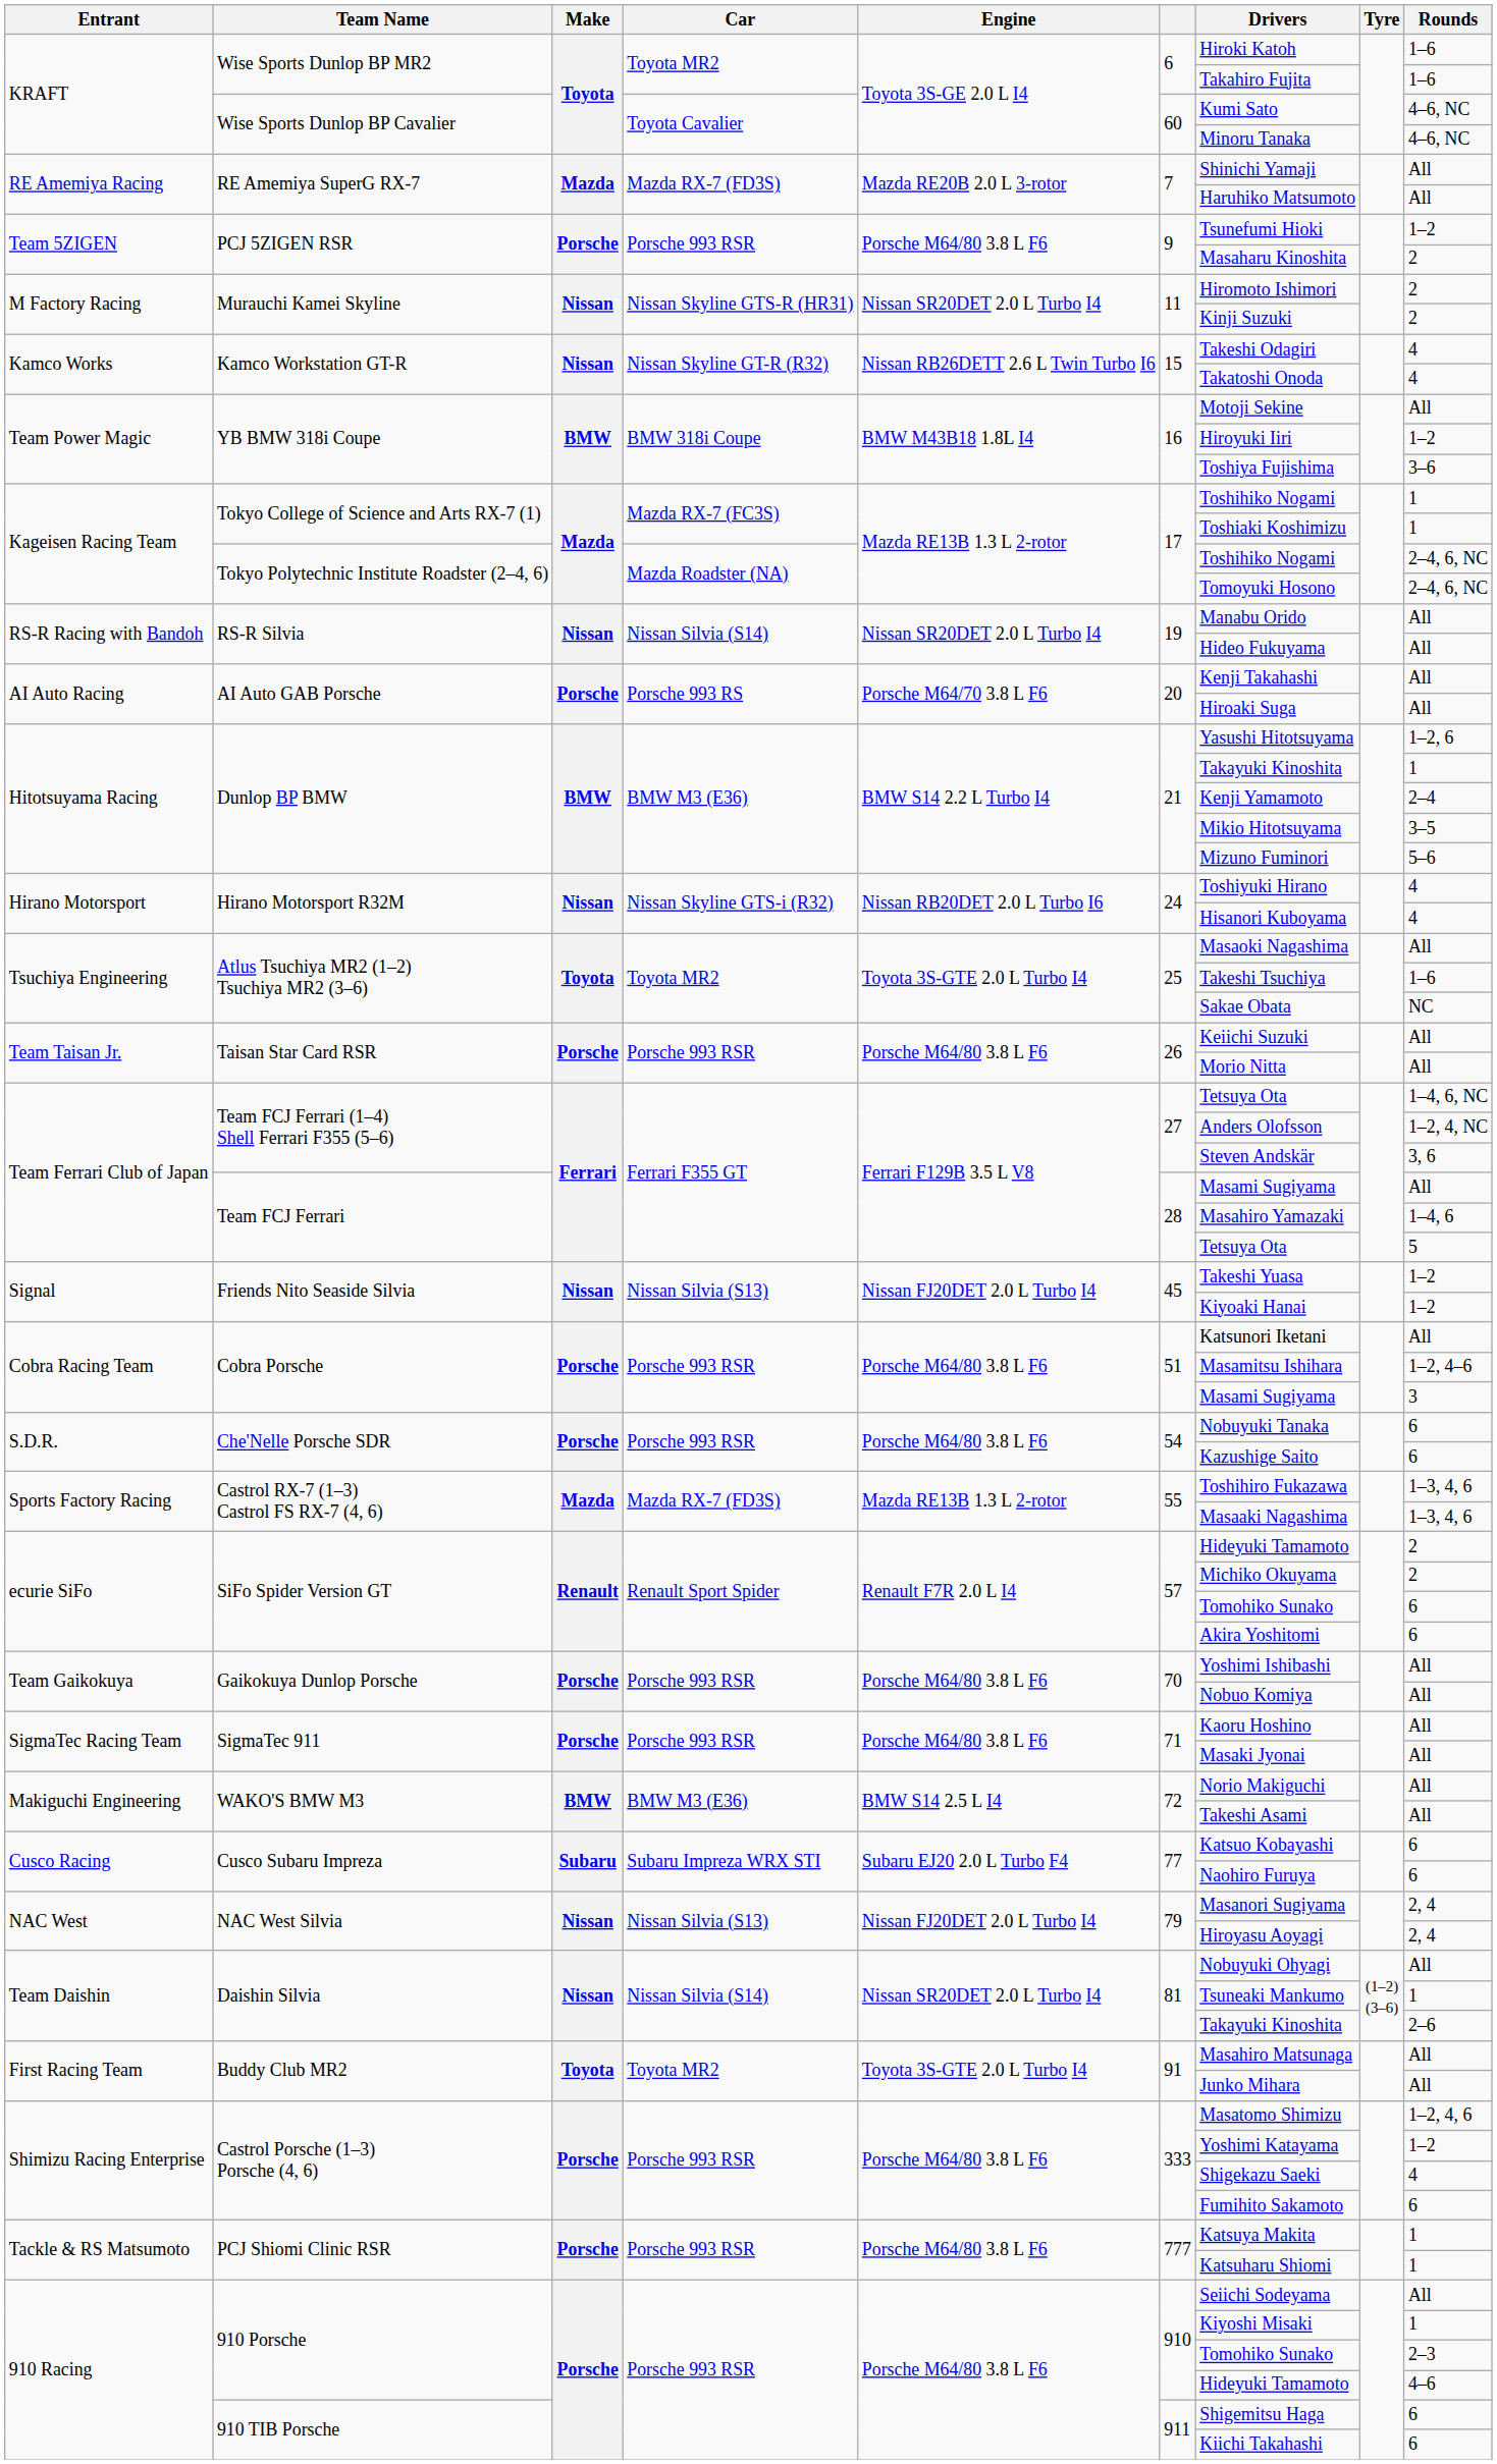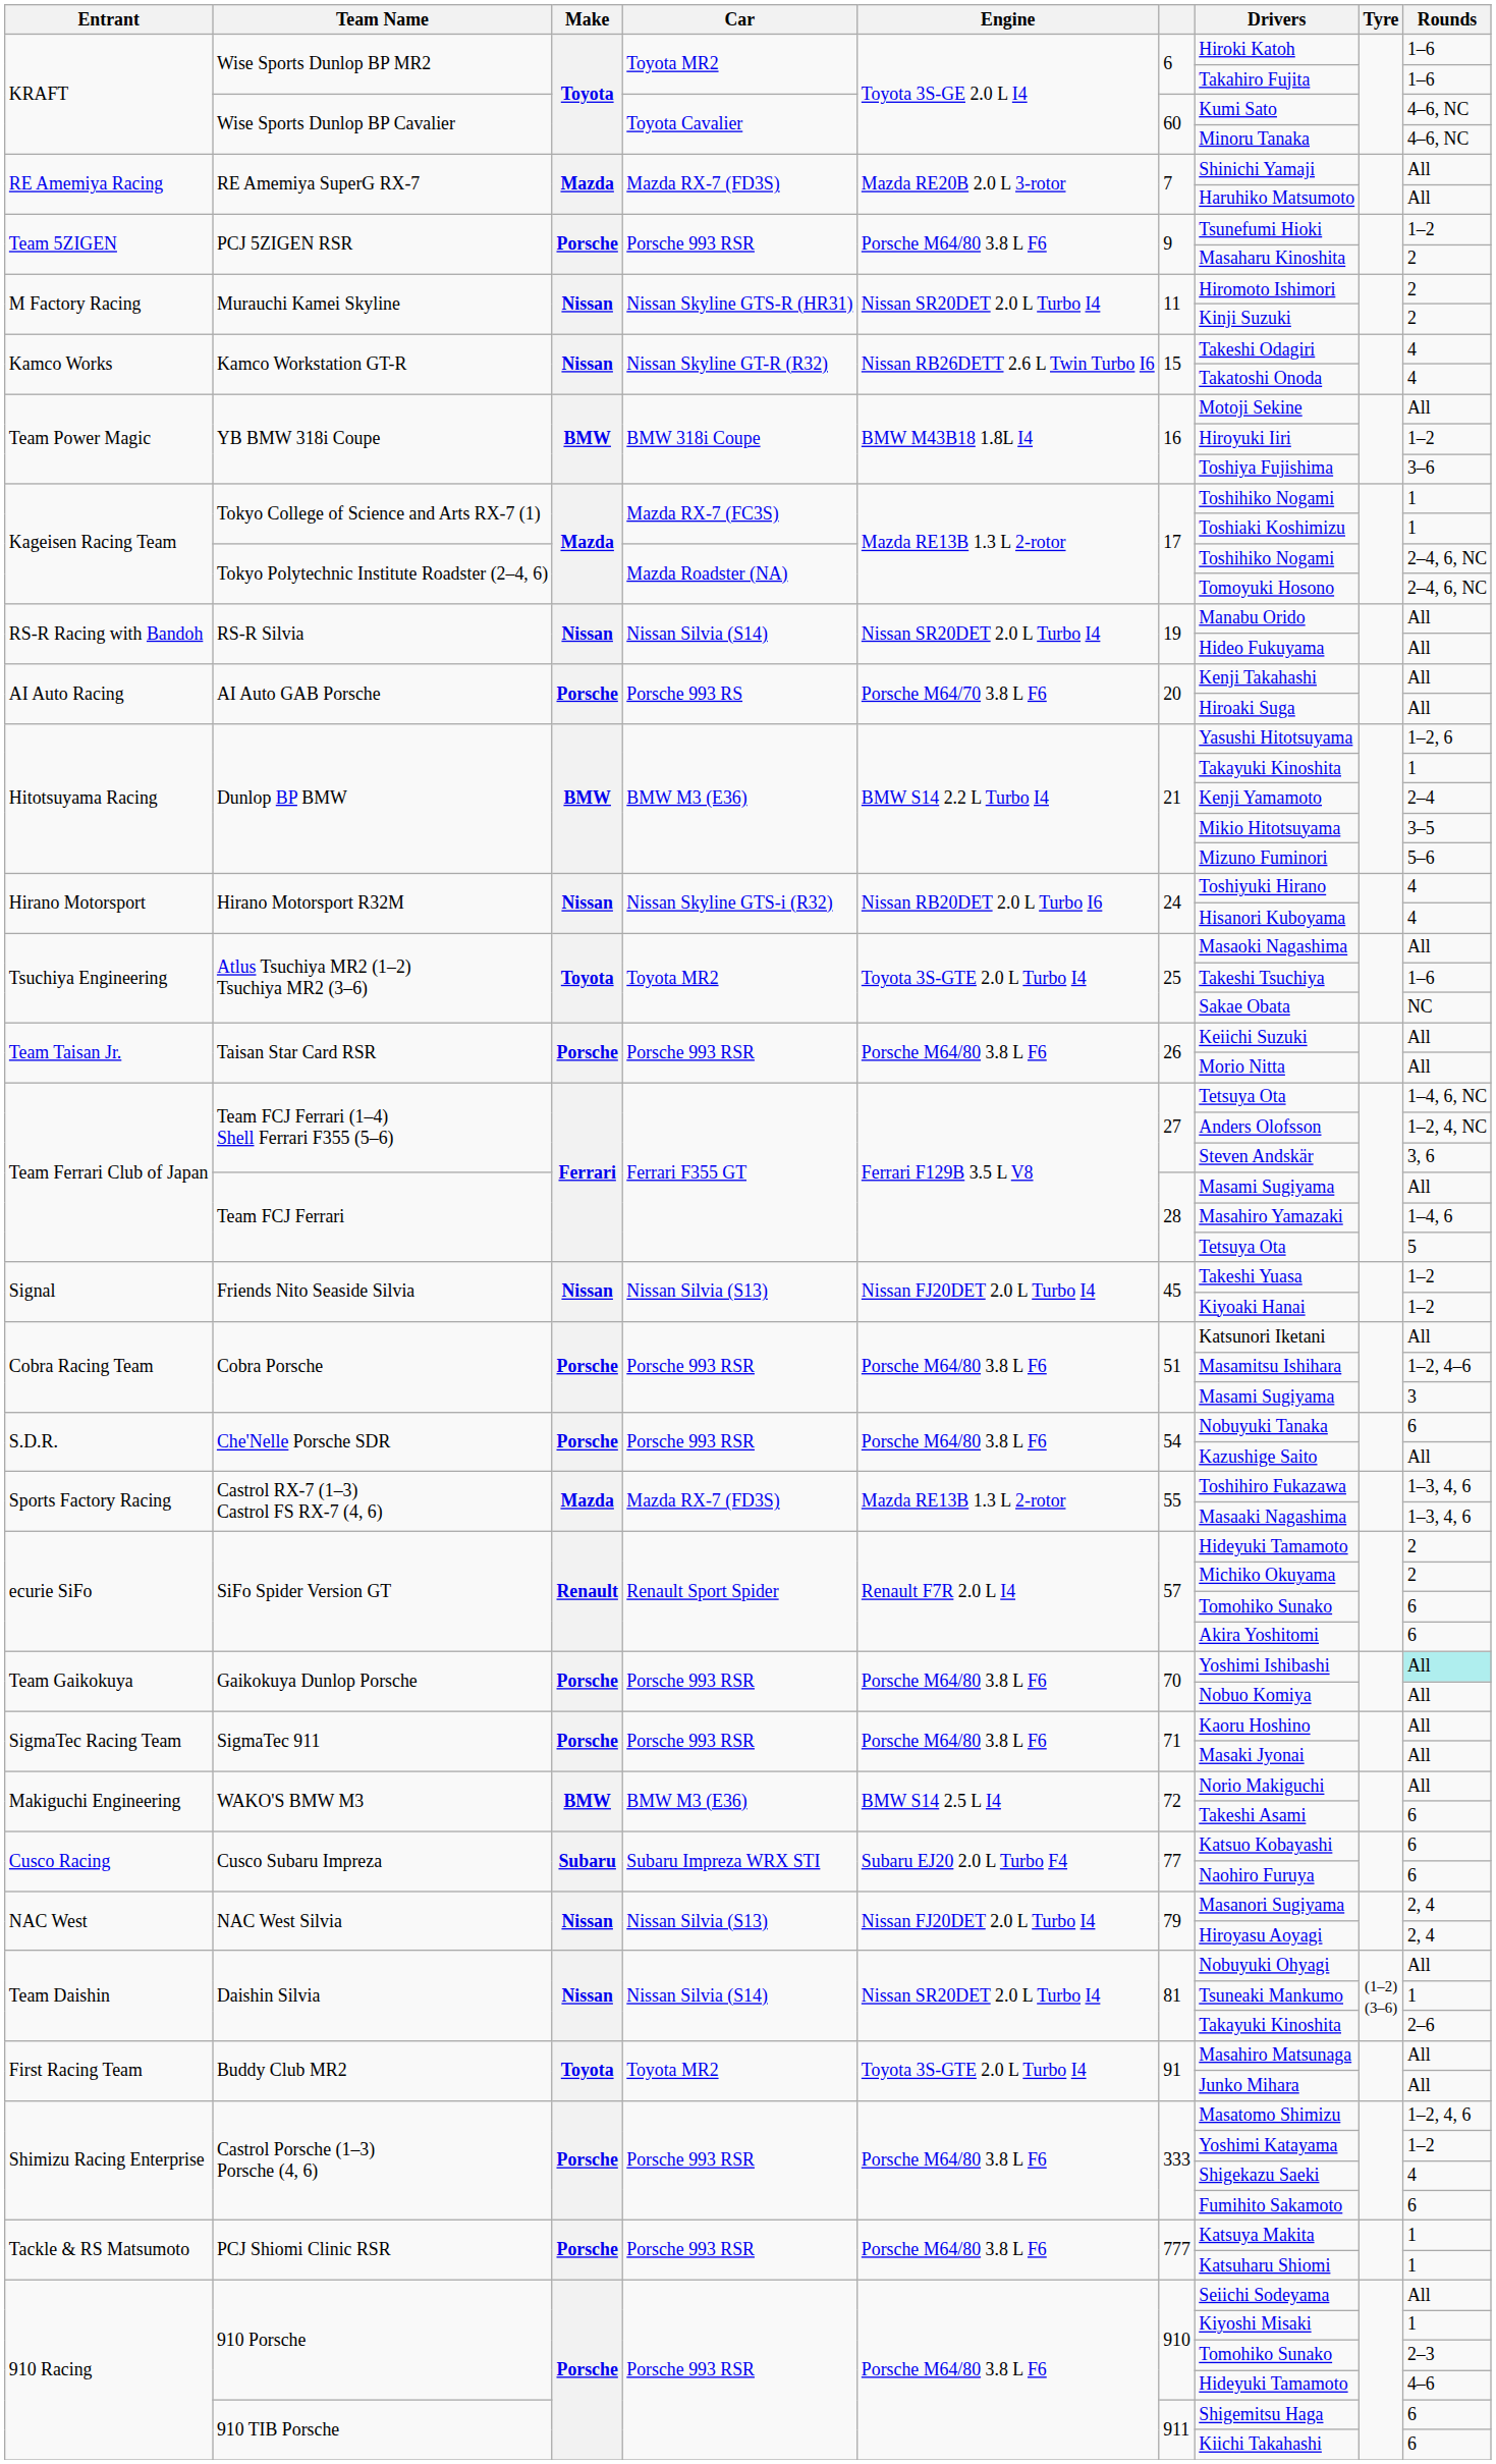row 49 | Rounds: 6 -> All
row 56 | Rounds: no background -> paleturquoise background
row 61 | Rounds: All -> 6
